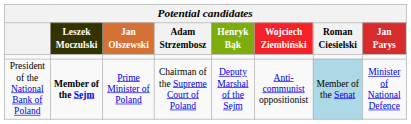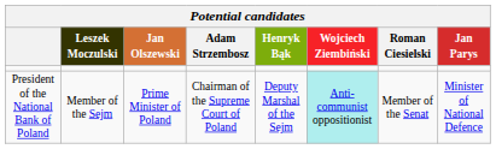President of the National Bank of Poland | Leszek Moczulski: bold -> normal
President of the National Bank of Poland | Wojciech Ziembiński: no background -> paleturquoise background
President of the National Bank of Poland | Roman Ciesielski: lightblue background -> no background
